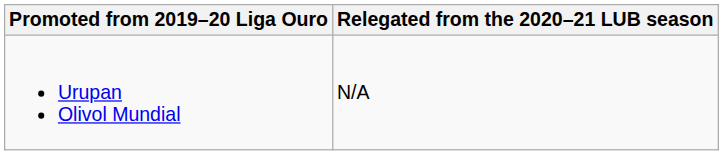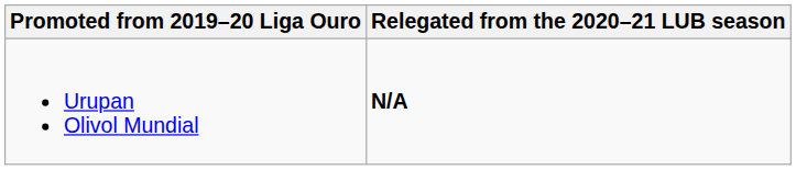Urupan Olivol Mundial | Relegated from the 2020–21 LUB season: normal -> bold
